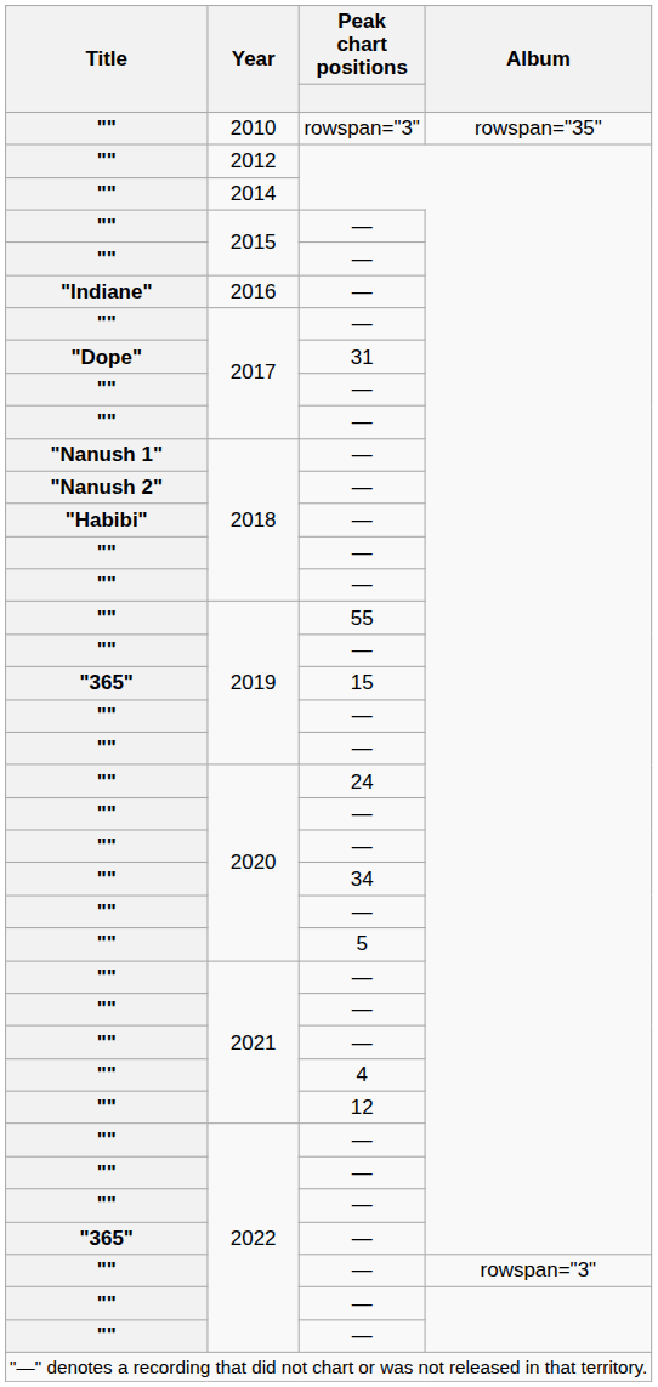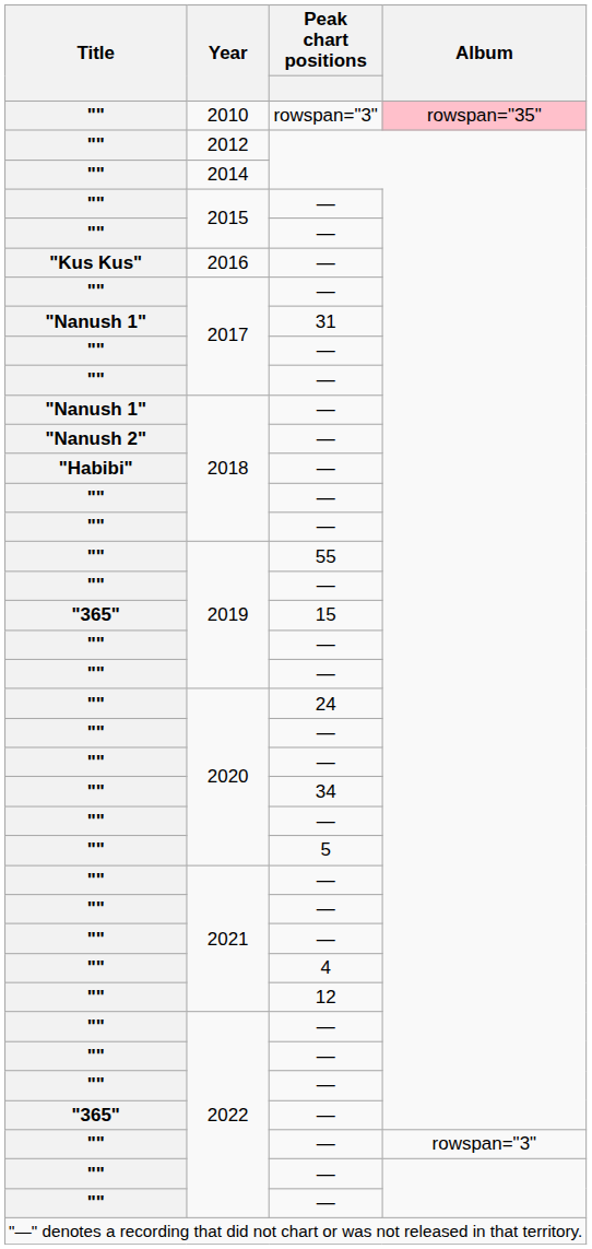2010 | Album: no background -> pink background
2016 | Title: "Indiane" -> "Kus Kus"
2017 / 31 | Title: "Dope" -> "Nanush 1"
